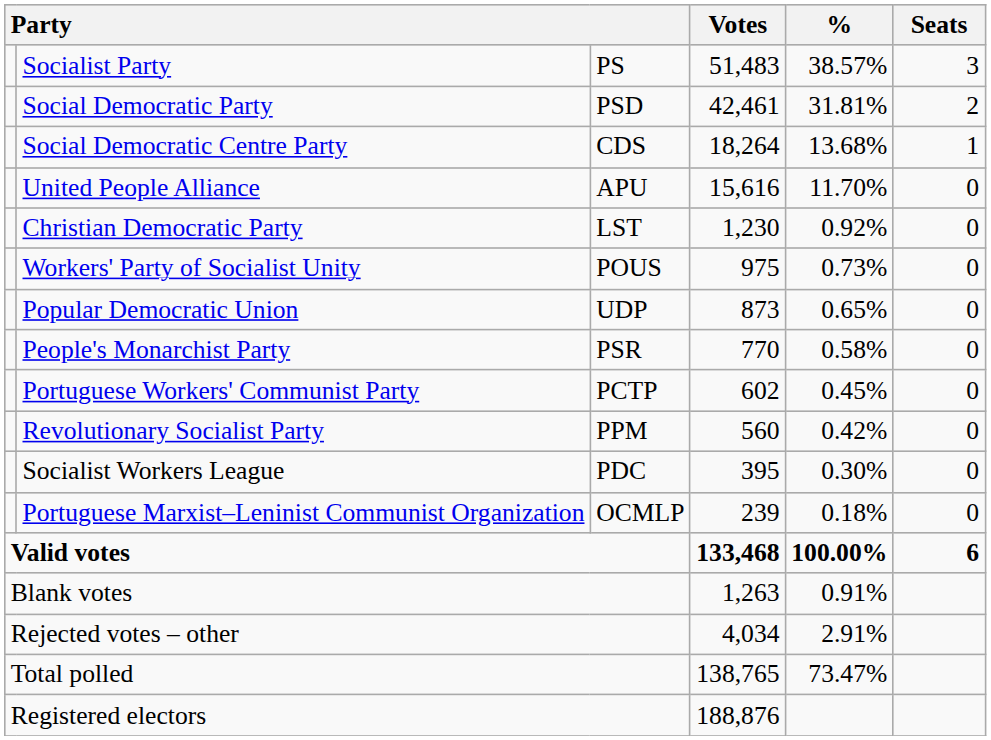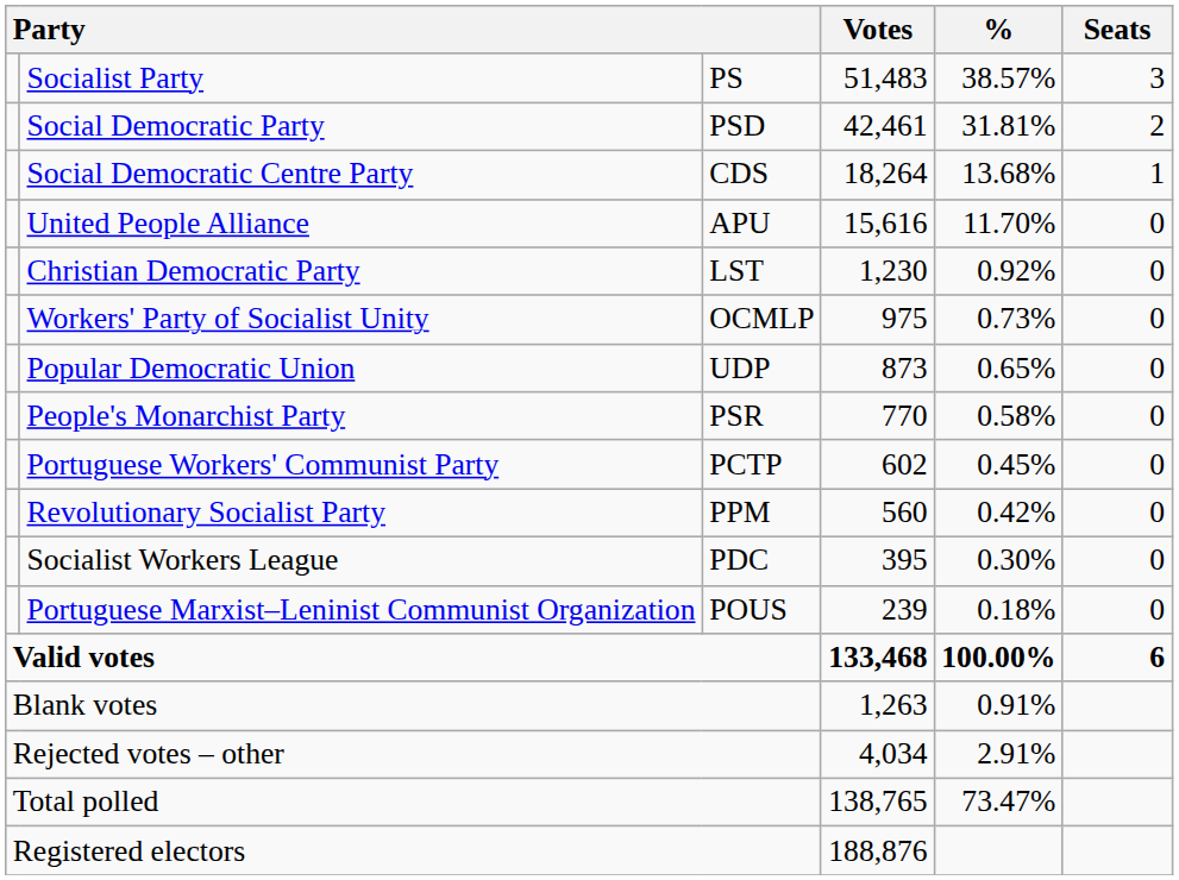Workers' Party of Socialist Unity | column 3: POUS -> OCMLP
Portuguese Marxist–Leninist Communist Organization | column 3: OCMLP -> POUS
